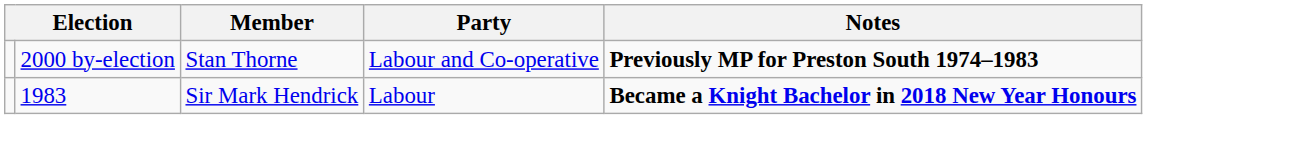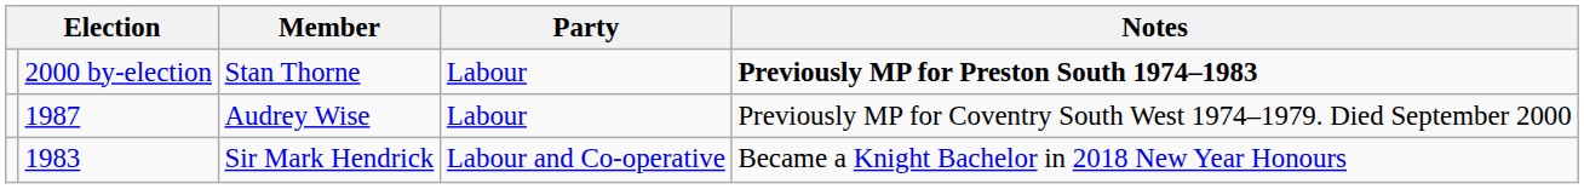Stan Thorne | Party: Labour and Co-operative -> Labour
+ row: 1987 | Audrey Wise | Labour | Previously MP for Coventry South West 1974–1979. Died September 2000
Sir Mark Hendrick | Party: Labour -> Labour and Co-operative
Sir Mark Hendrick | Notes: bold -> normal
